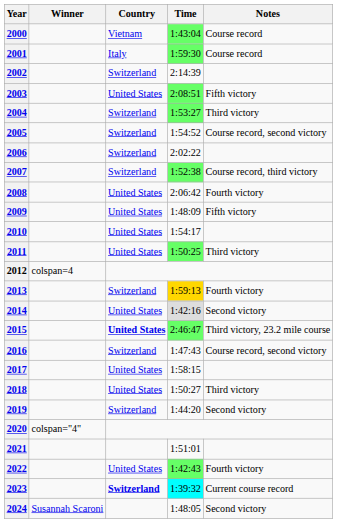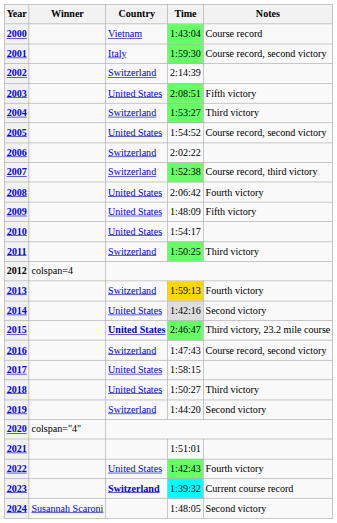2001 | Notes: Course record -> Course record, second victory
2005 | Country: Switzerland -> United States
2011 | Country: United States -> Switzerland
